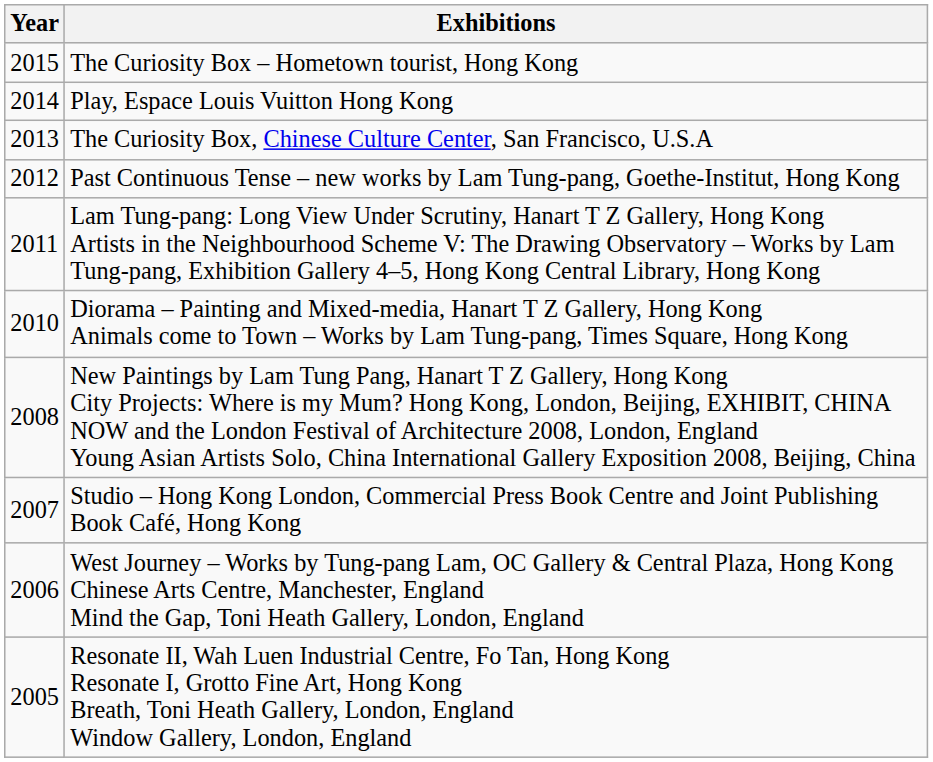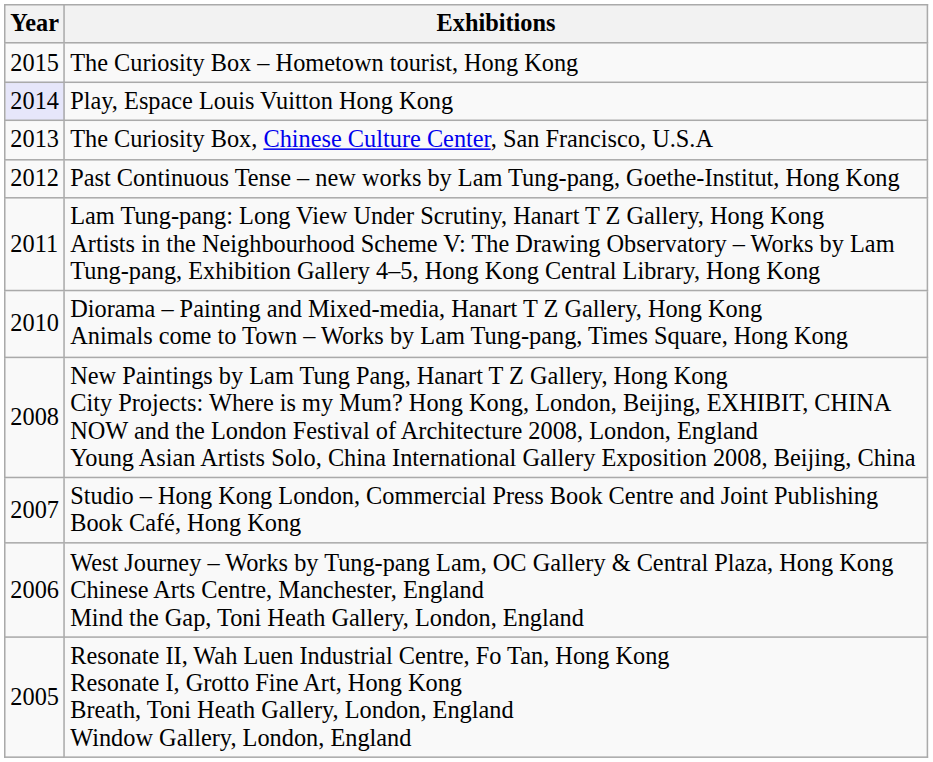Play, Espace Louis Vuitton Hong Kong | Year: no background -> lavender background
